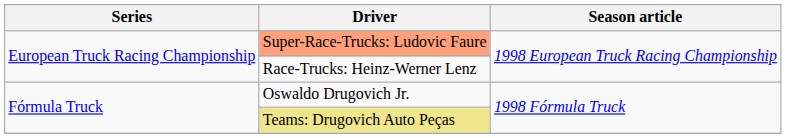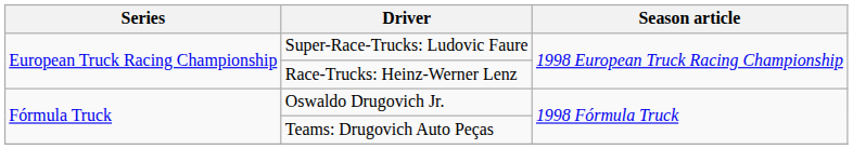Super-Race-Trucks: Ludovic Faure | Driver: lightsalmon background -> no background
Teams: Drugovich Auto Peças | Driver: khaki background -> no background
